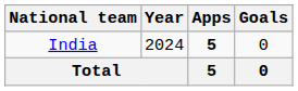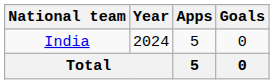India | Apps: bold -> normal
